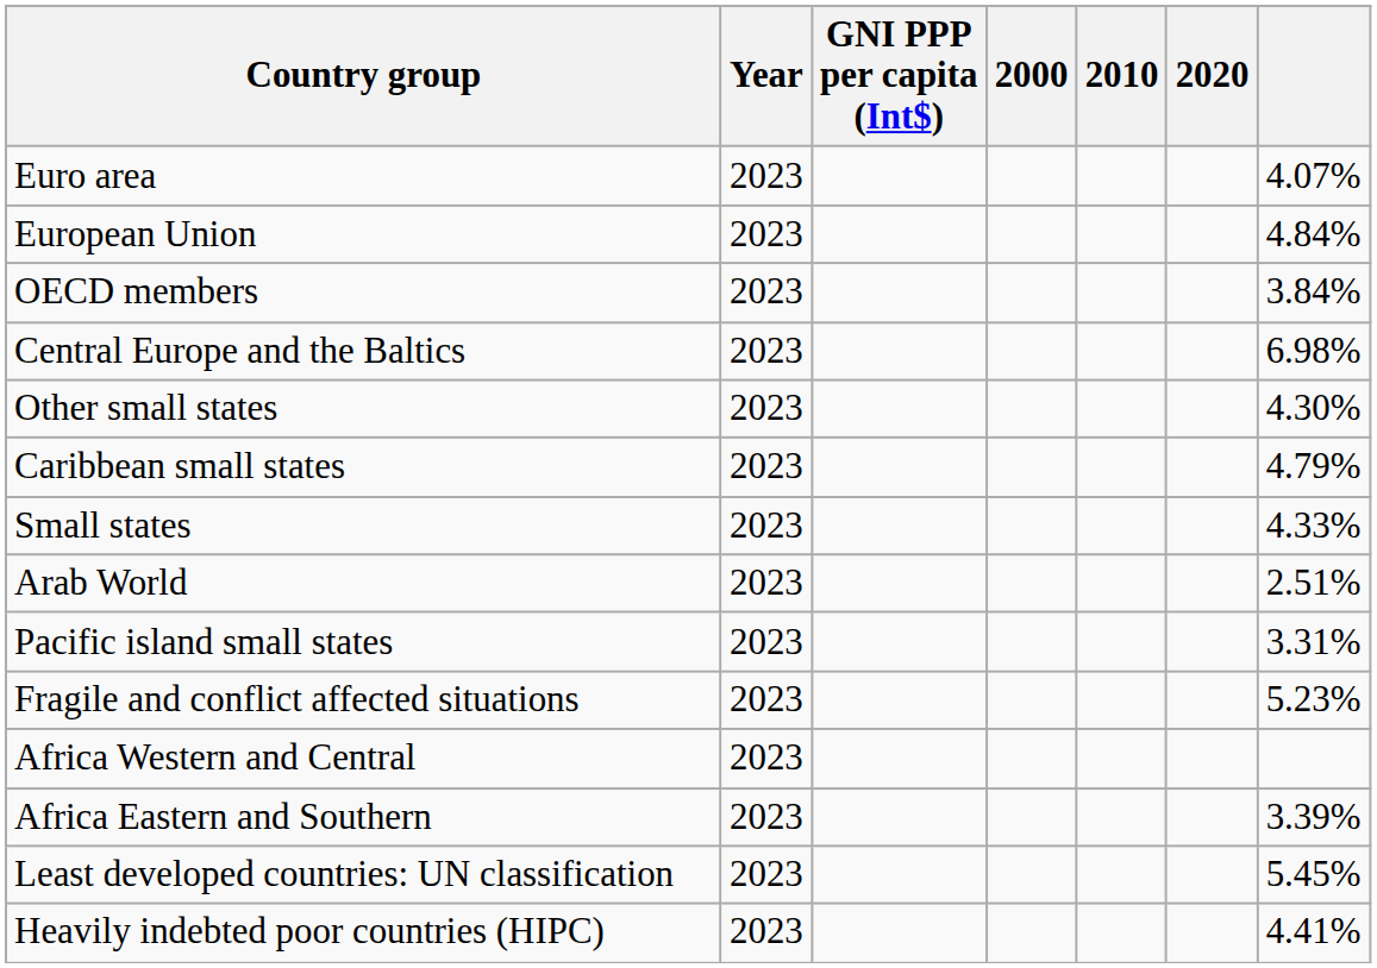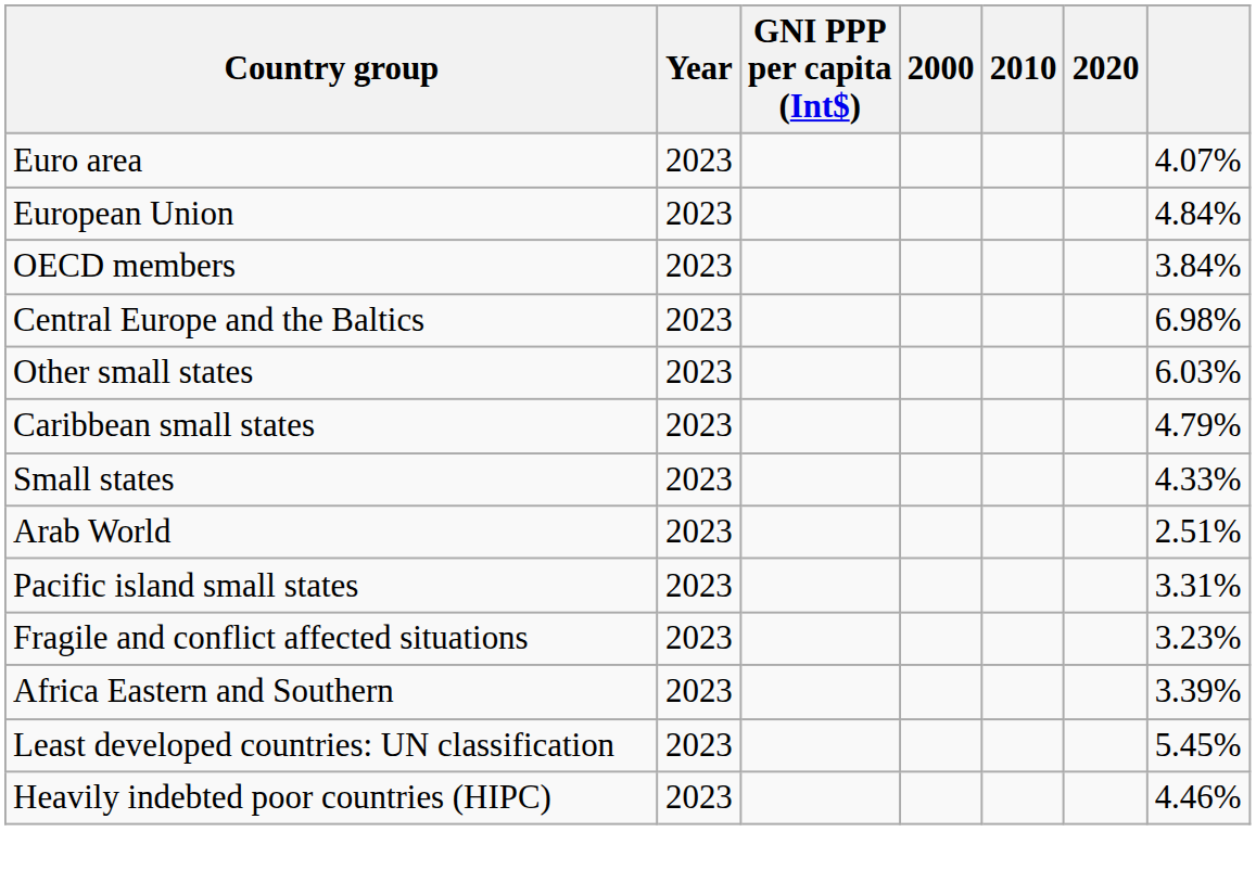Other small states | column 7: 4.30% -> 6.03%
Fragile and conflict affected situations | column 7: 5.23% -> 3.23%
- row: Africa Western and Central | 2023
Heavily indebted poor countries (HIPC) | column 7: 4.41% -> 4.46%
